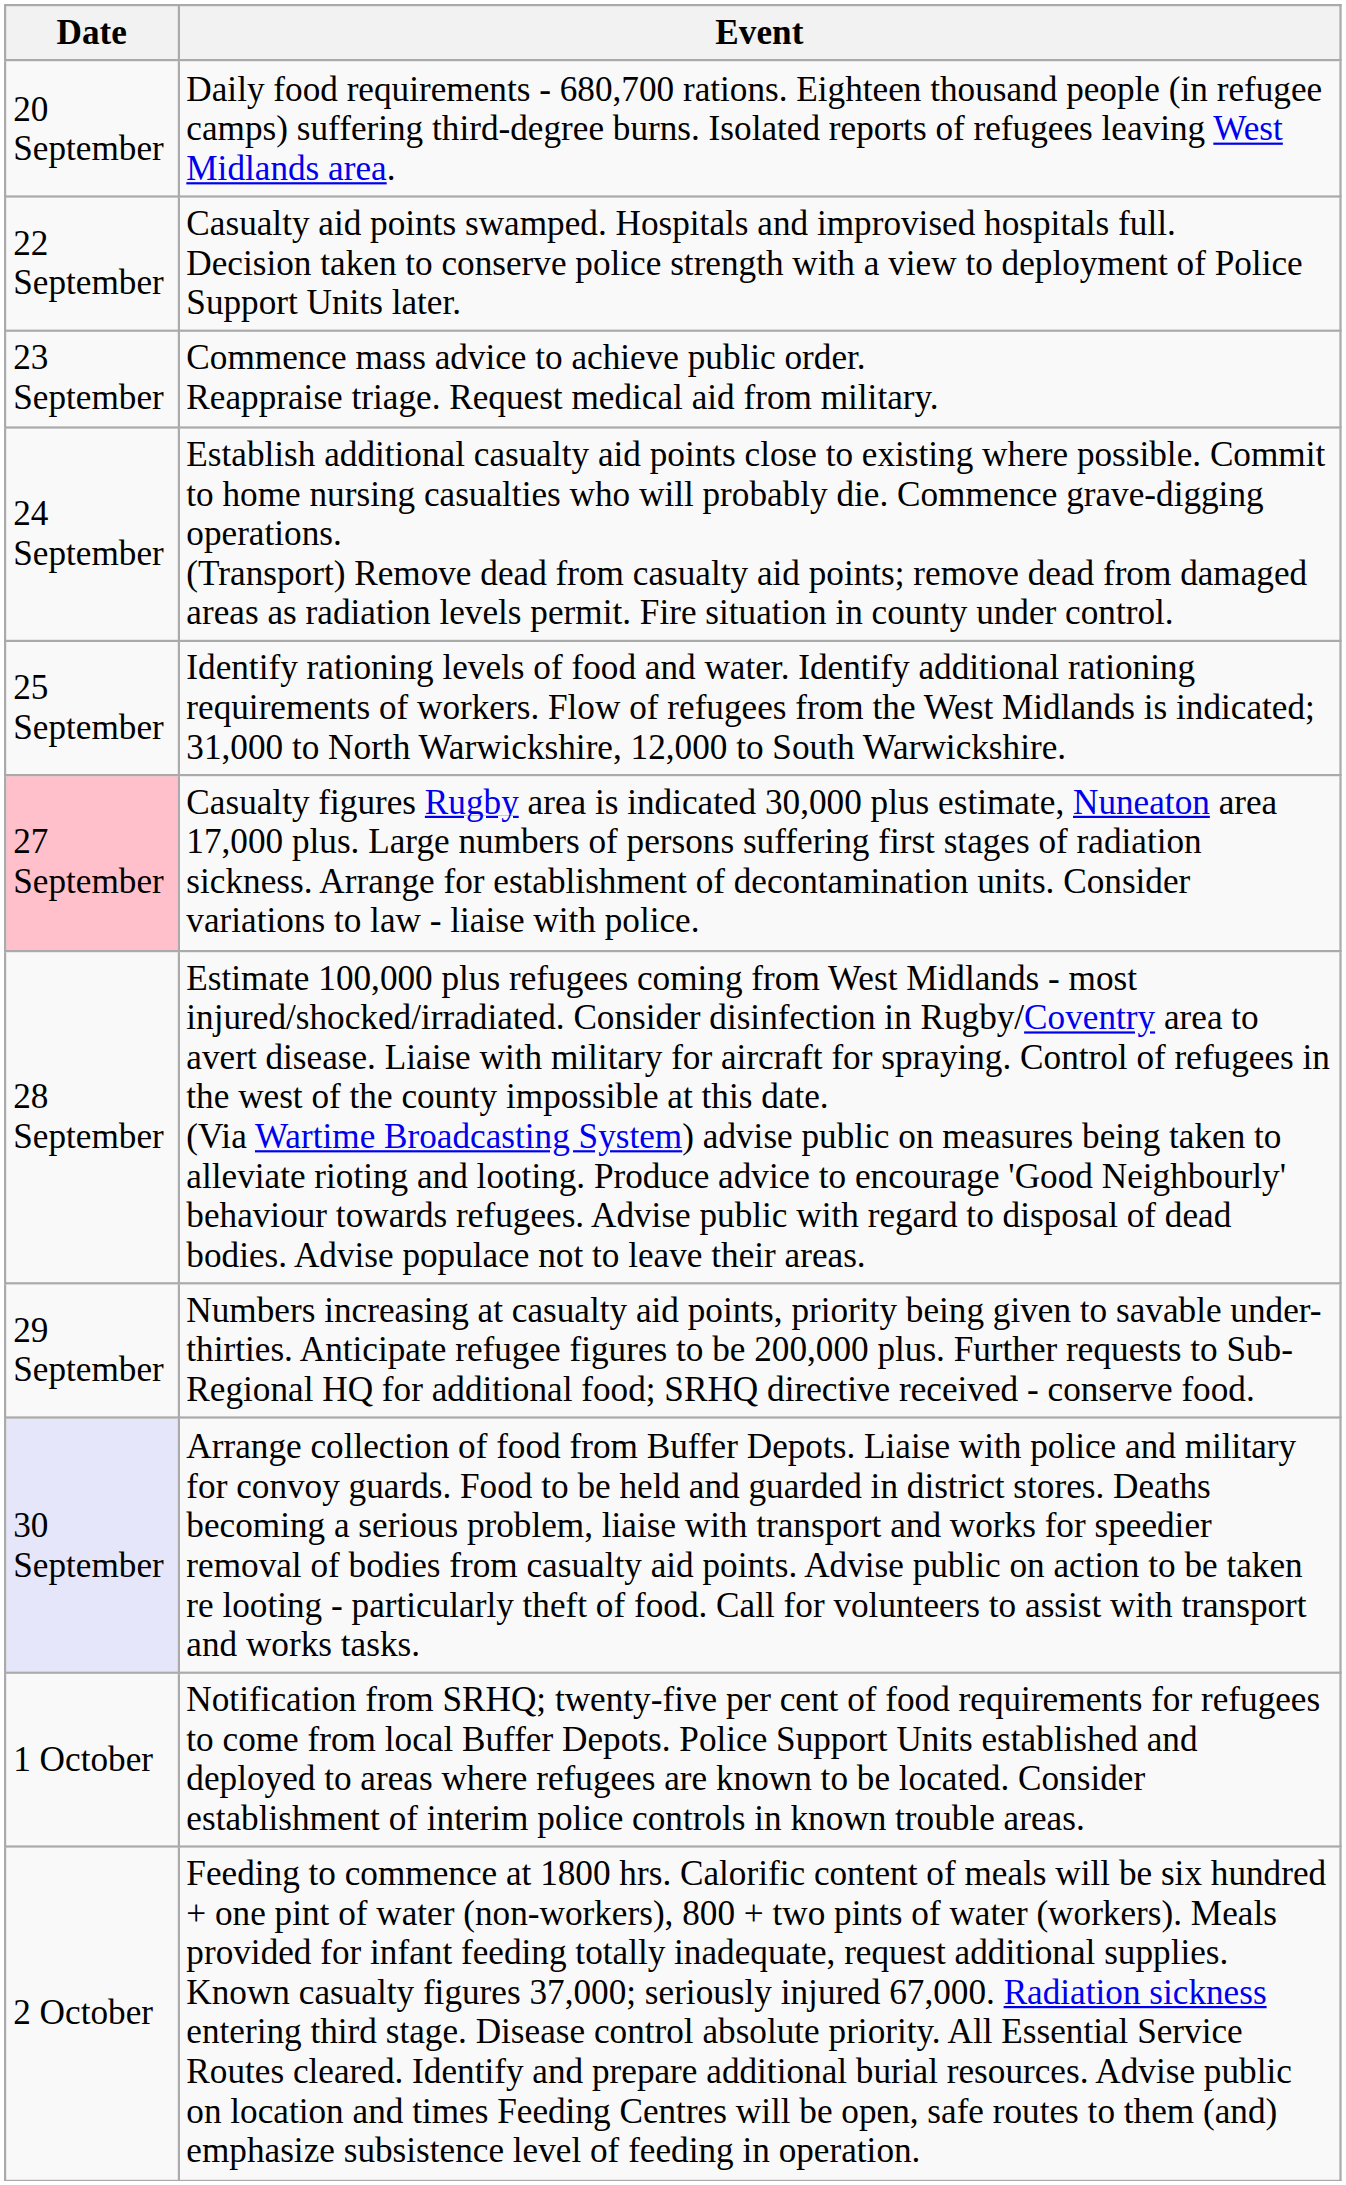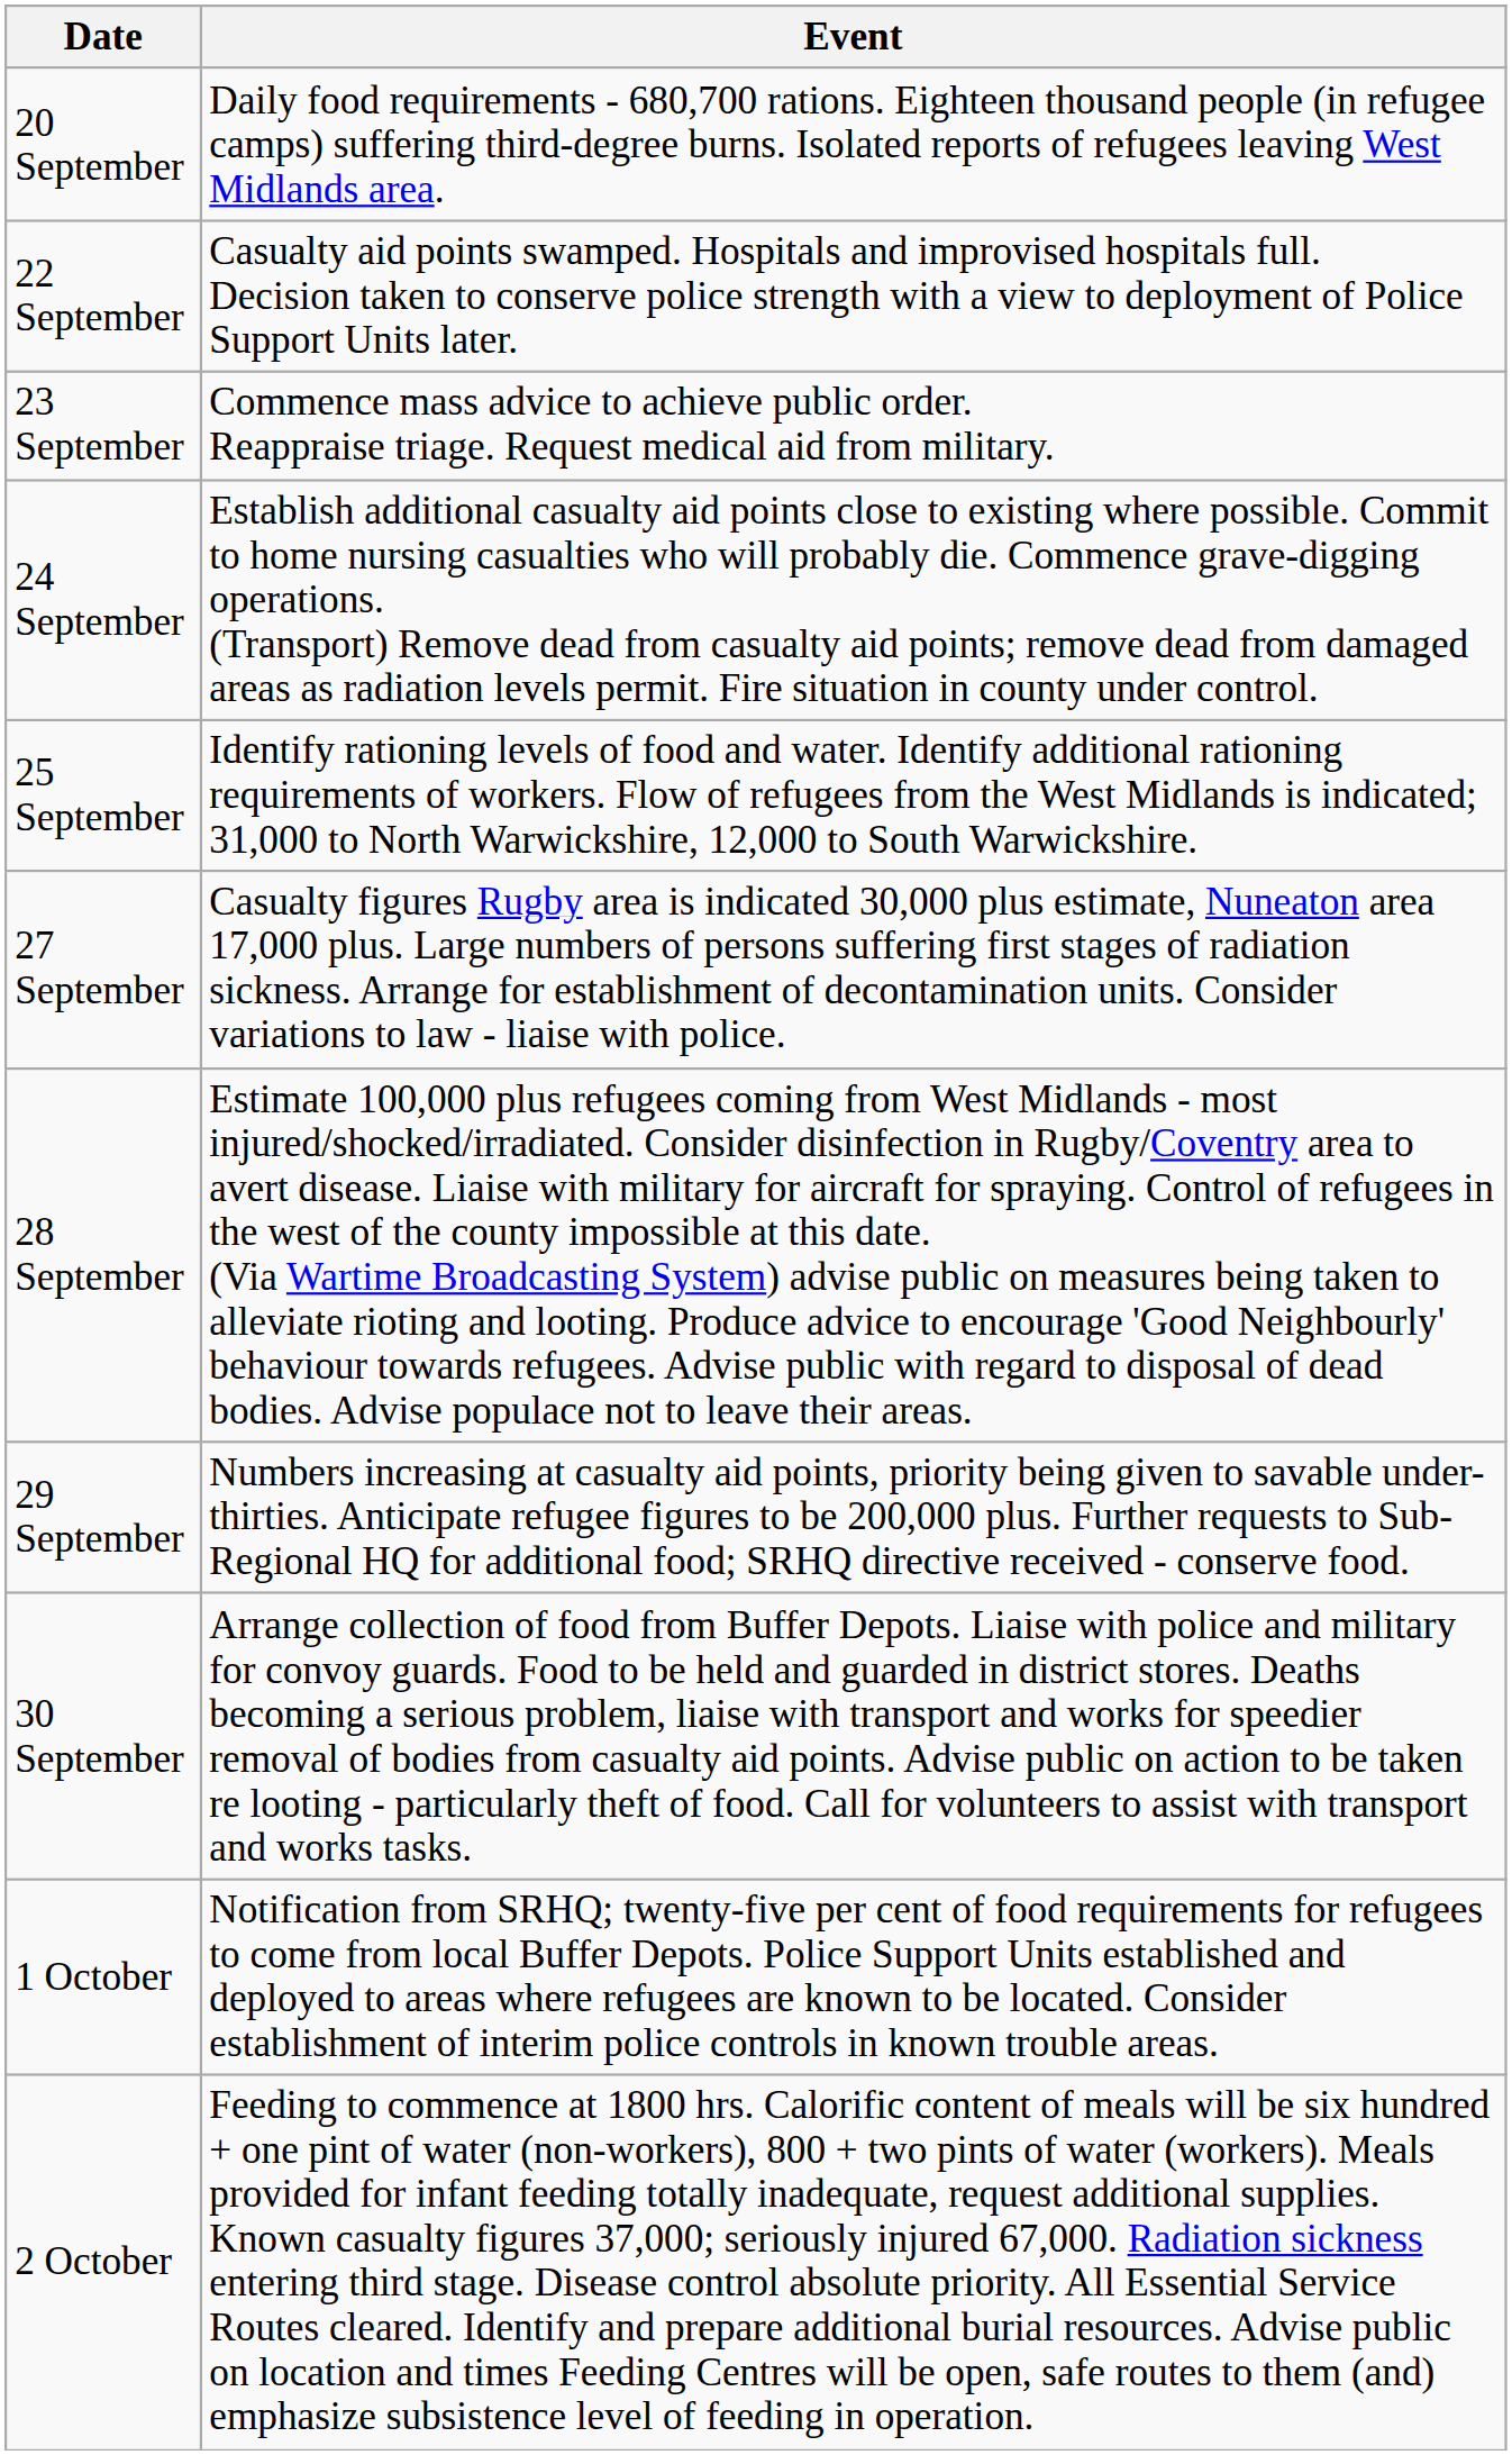27 September | Date: pink background -> no background
30 September | Date: lavender background -> no background
